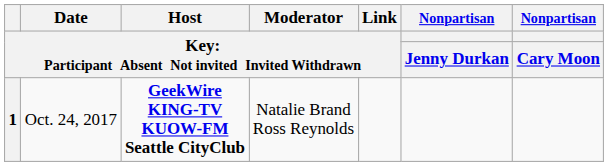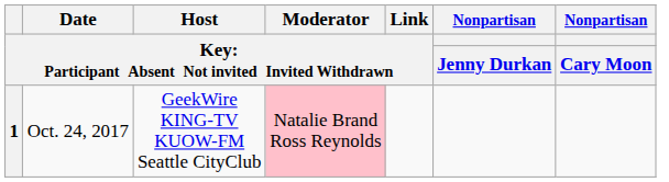1 | column 3: bold -> normal
1 | column 4: no background -> pink background
